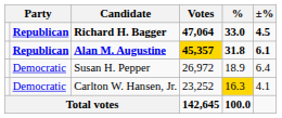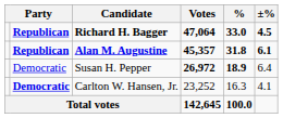Alan M. Augustine | Votes: gold background -> no background
Susan H. Pepper | Votes: normal -> bold
Susan H. Pepper | %: normal -> bold
Carlton W. Hansen, Jr. | column 2: normal -> bold
Carlton W. Hansen, Jr. | %: gold background -> no background
